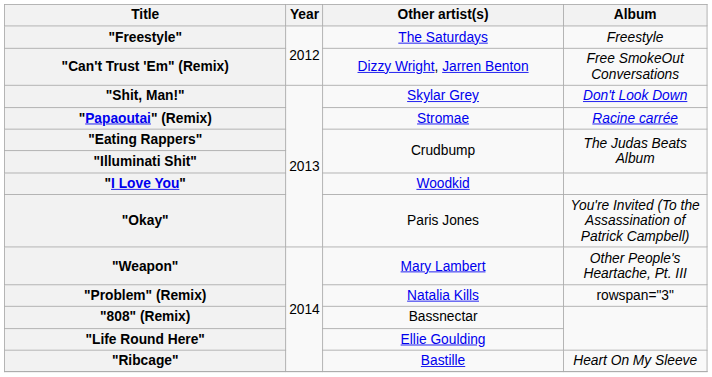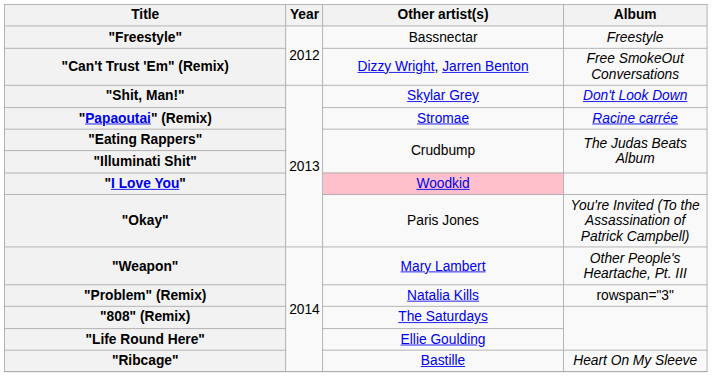"Freestyle" | Other artist(s): The Saturdays -> Bassnectar
"I Love You" | Other artist(s): no background -> pink background
"808" (Remix) | Other artist(s): Bassnectar -> The Saturdays
